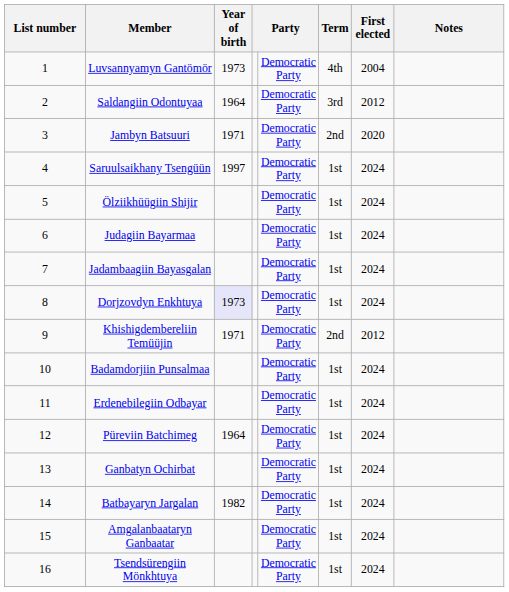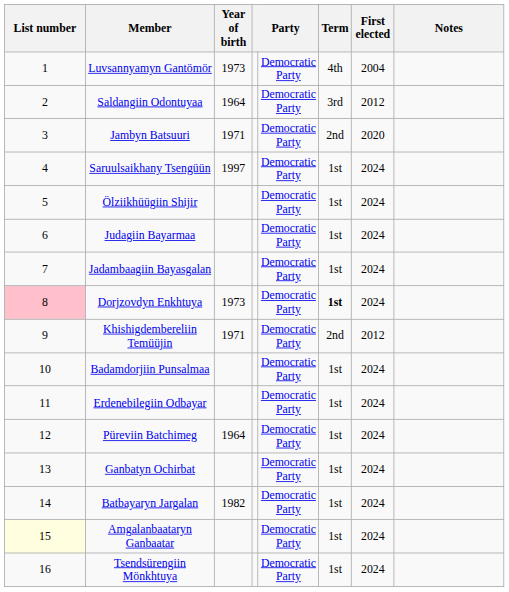Dorjzovdyn Enkhtuya | List number: no background -> pink background
Dorjzovdyn Enkhtuya | Year of birth: lavender background -> no background
Dorjzovdyn Enkhtuya | Term: normal -> bold
Amgalanbaataryn Ganbaatar | List number: no background -> lightyellow background
